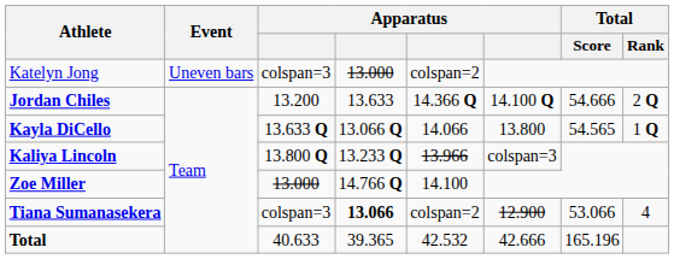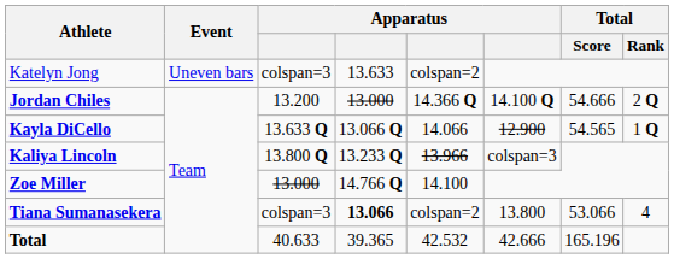Katelyn Jong | column 4: 13.000 -> 13.633
Jordan Chiles | column 4: 13.633 -> 13.000
Kayla DiCello | column 6: 13.800 -> 12.900
Tiana Sumanasekera | column 6: 12.900 -> 13.800
